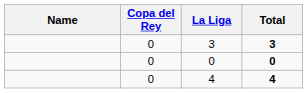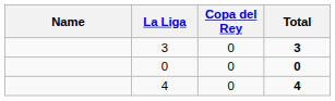columns swapped: La Liga <-> Copa del Rey
